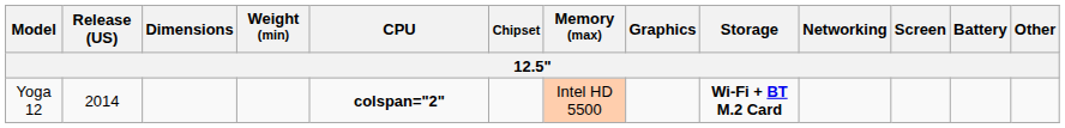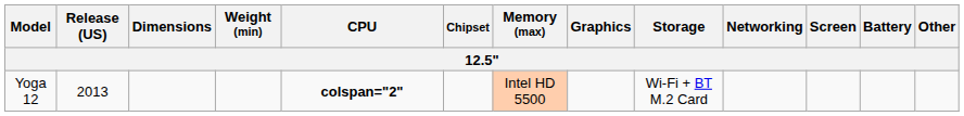Yoga 12 | Release (US): 2014 -> 2013
Yoga 12 | Storage: bold -> normal
